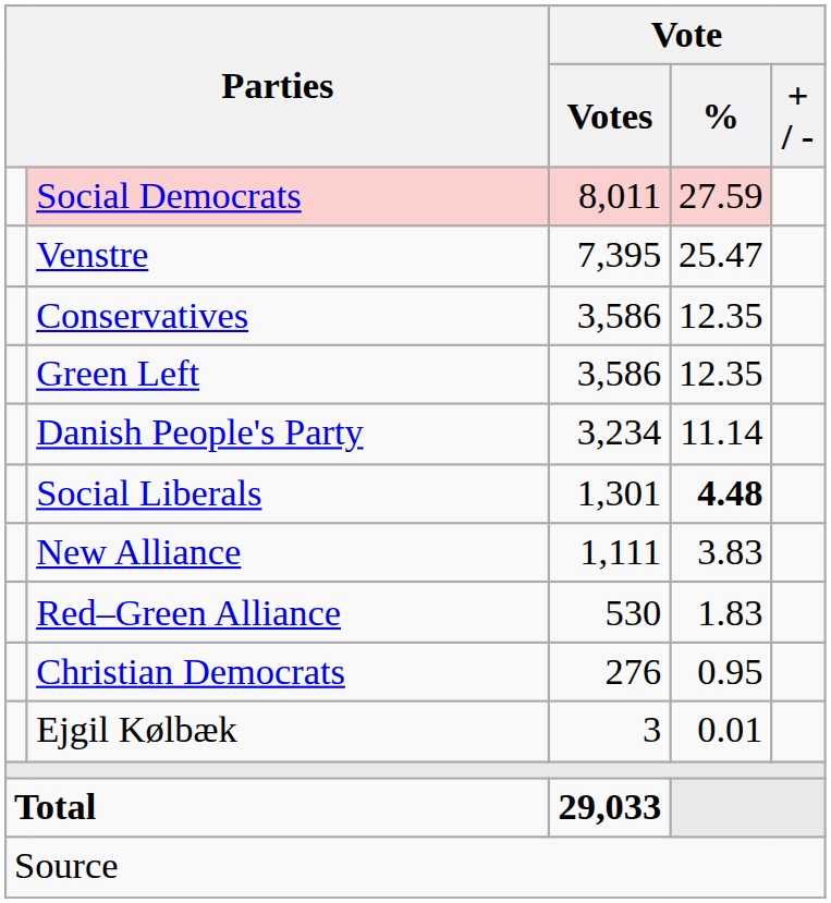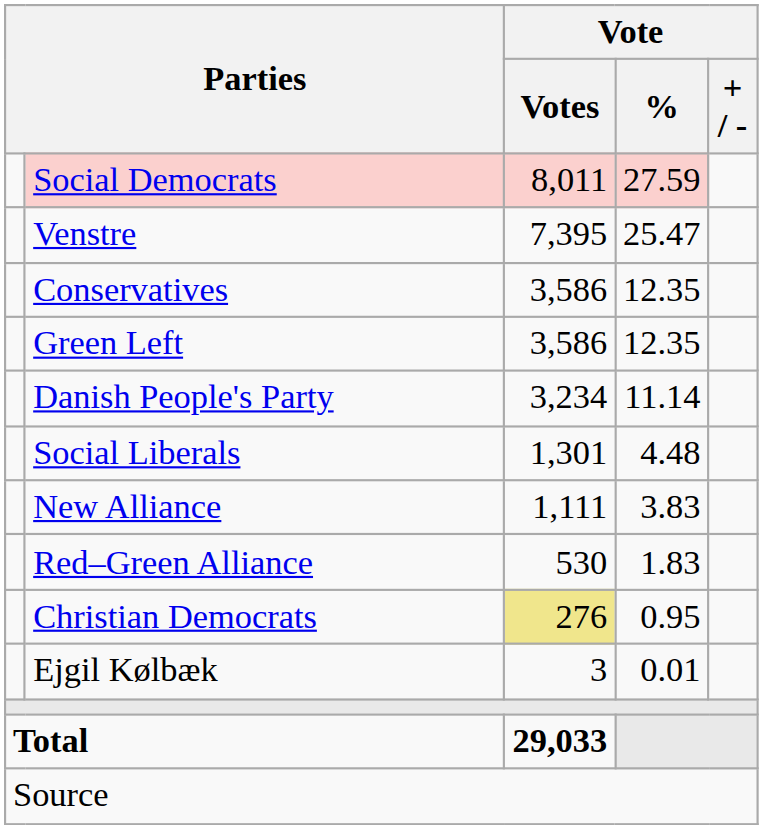Social Liberals | Vote / %: bold -> normal
Christian Democrats | Vote / Votes: no background -> khaki background
